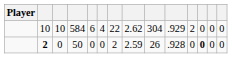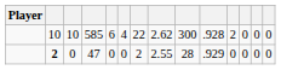row 2 | column 4: 584 -> 585
row 2 | column 9: 304 -> 300
row 2 | column 10: .929 -> .928
row 3 | column 4: 50 -> 47
row 3 | column 8: 2.59 -> 2.55
row 3 | column 9: 26 -> 28
row 3 | column 10: .928 -> .929
row 3 | column 12: bold -> normal
